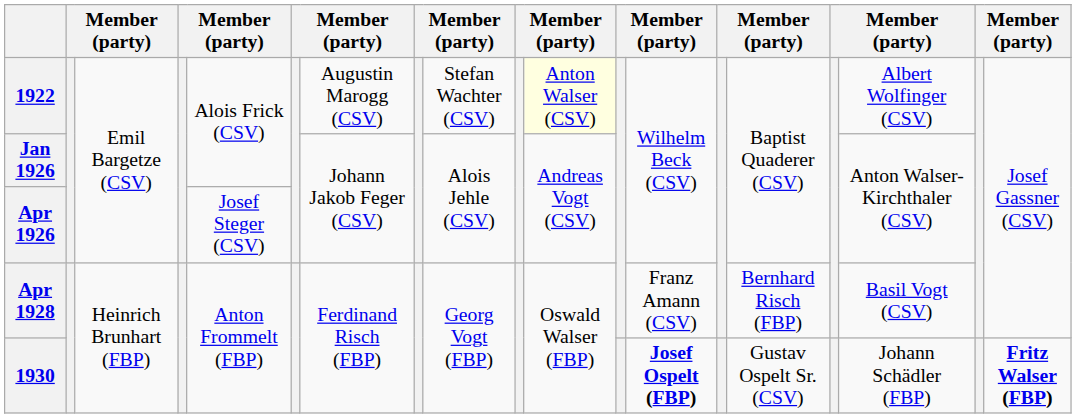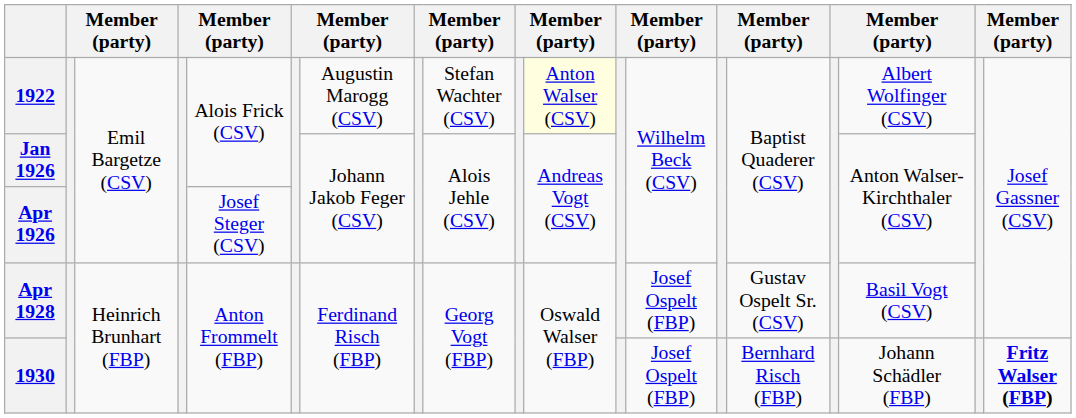Apr 1928 | column 13: Franz Amann (CSV) -> Josef Ospelt (FBP)
Apr 1928 | column 15: Bernhard Risch (FBP) -> Gustav Ospelt Sr. (CSV)
1930 | column 13: bold -> normal
1930 | column 15: Gustav Ospelt Sr. (CSV) -> Bernhard Risch (FBP)
